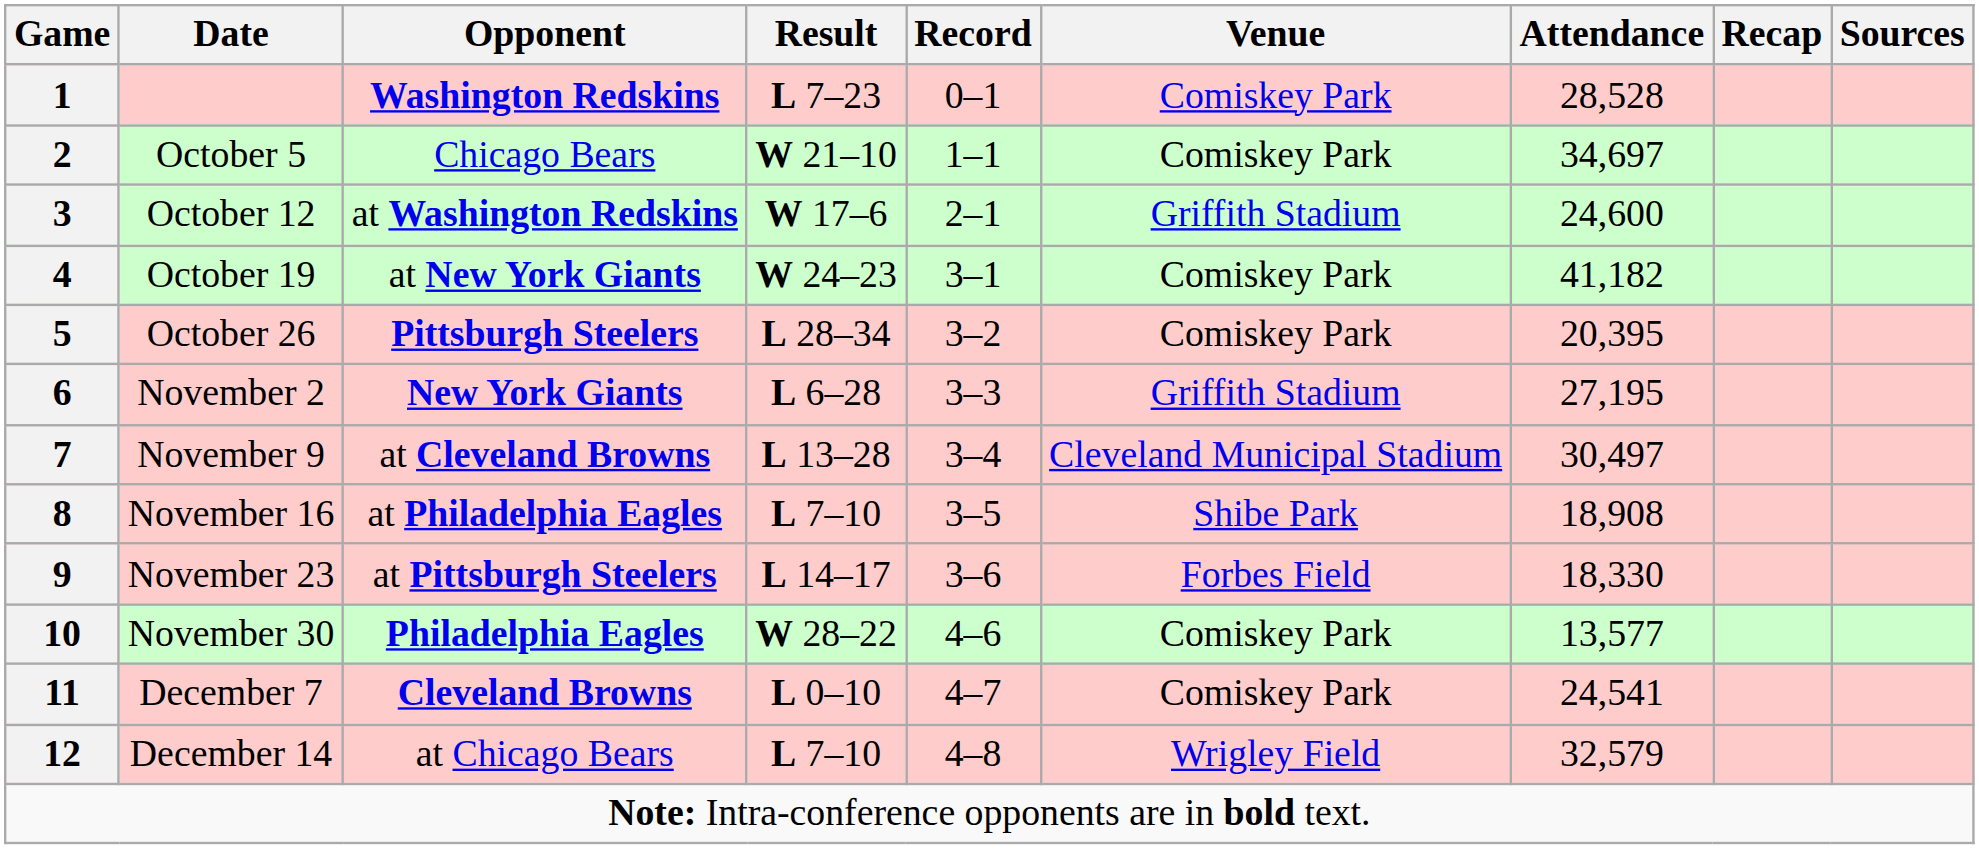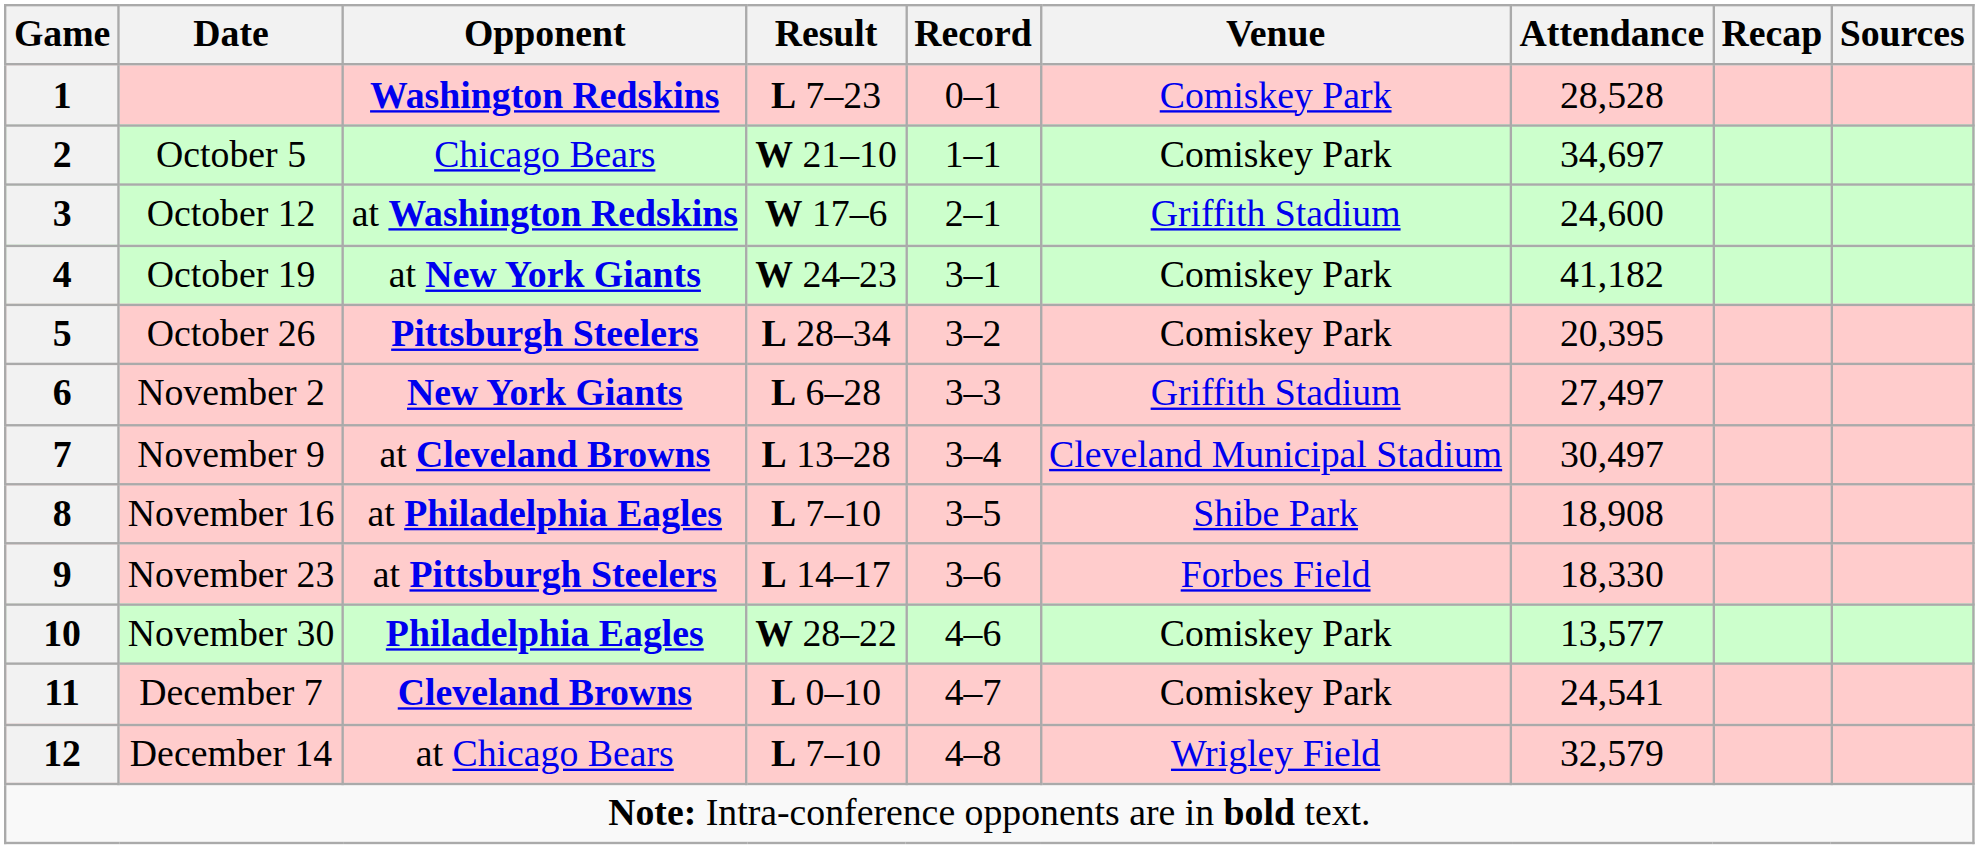6 | Attendance: 27,195 -> 27,497
